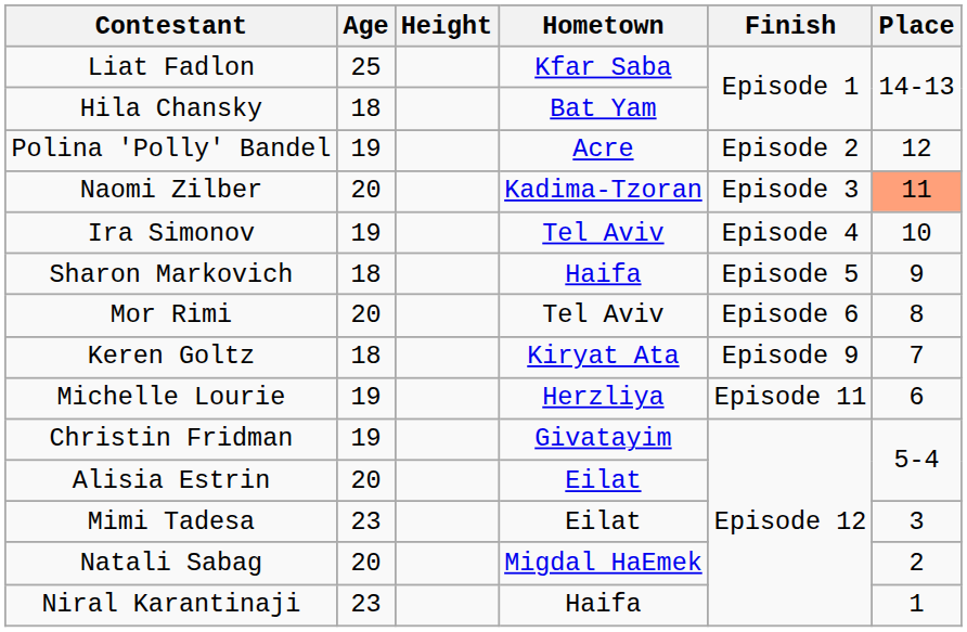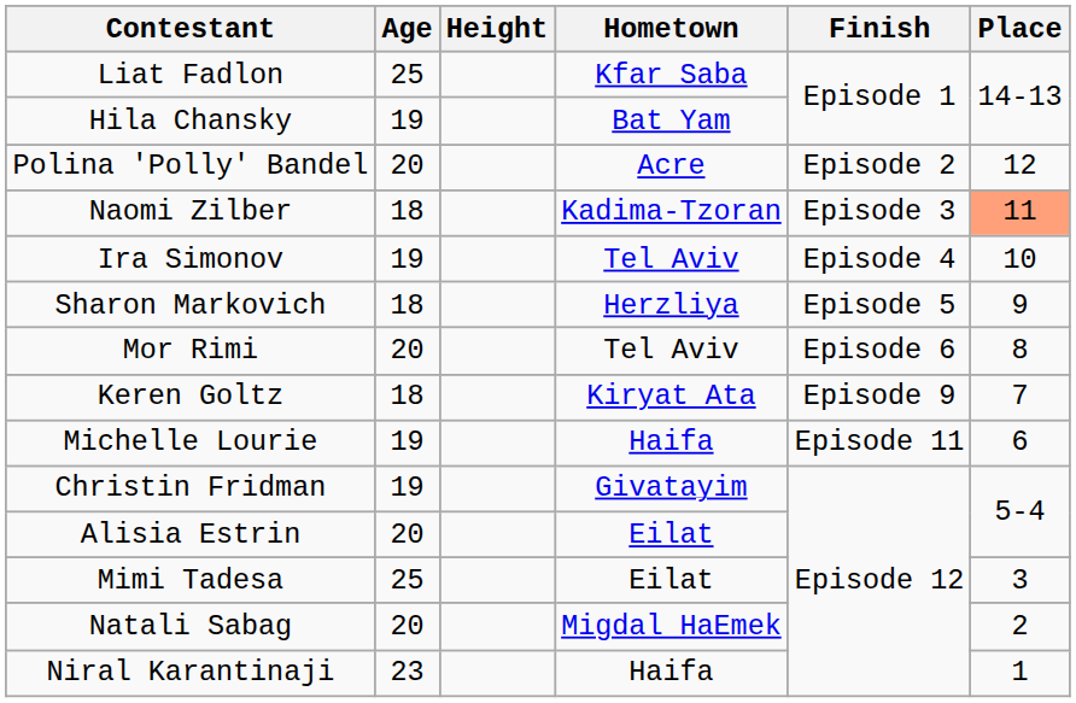Hila Chansky | Age: 18 -> 19
Polina 'Polly' Bandel | Age: 19 -> 20
Naomi Zilber | Age: 20 -> 18
Sharon Markovich | Hometown: Haifa -> Herzliya
Michelle Lourie | Hometown: Herzliya -> Haifa
Mimi Tadesa | Age: 23 -> 25
